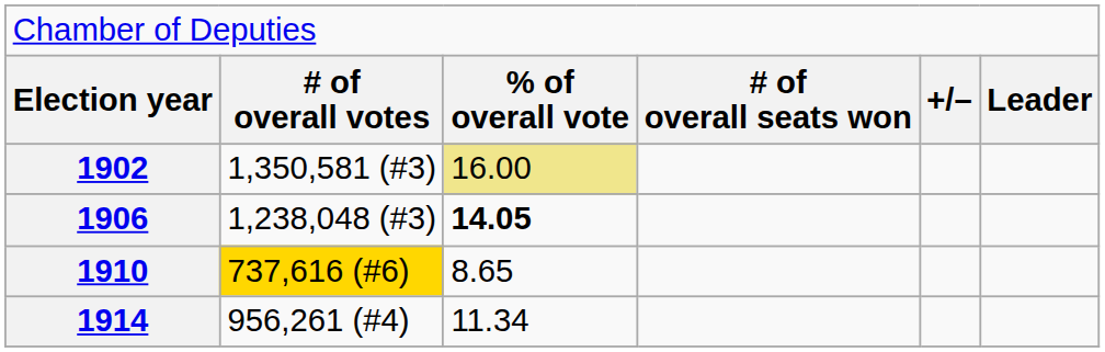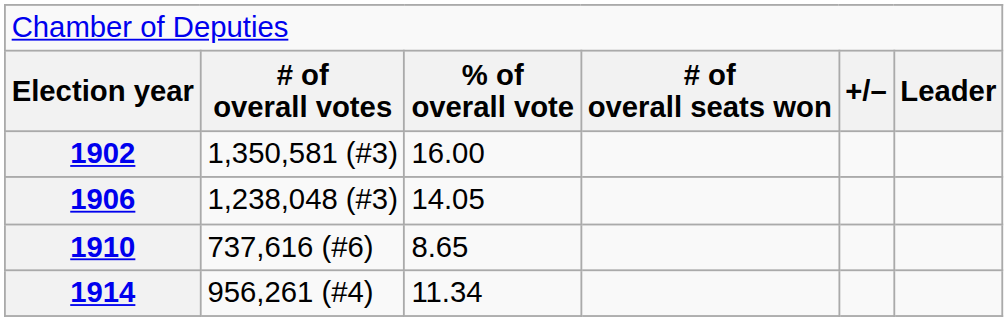1902 | column 3: khaki background -> no background
1906 | column 3: bold -> normal
1910 | column 2: gold background -> no background
